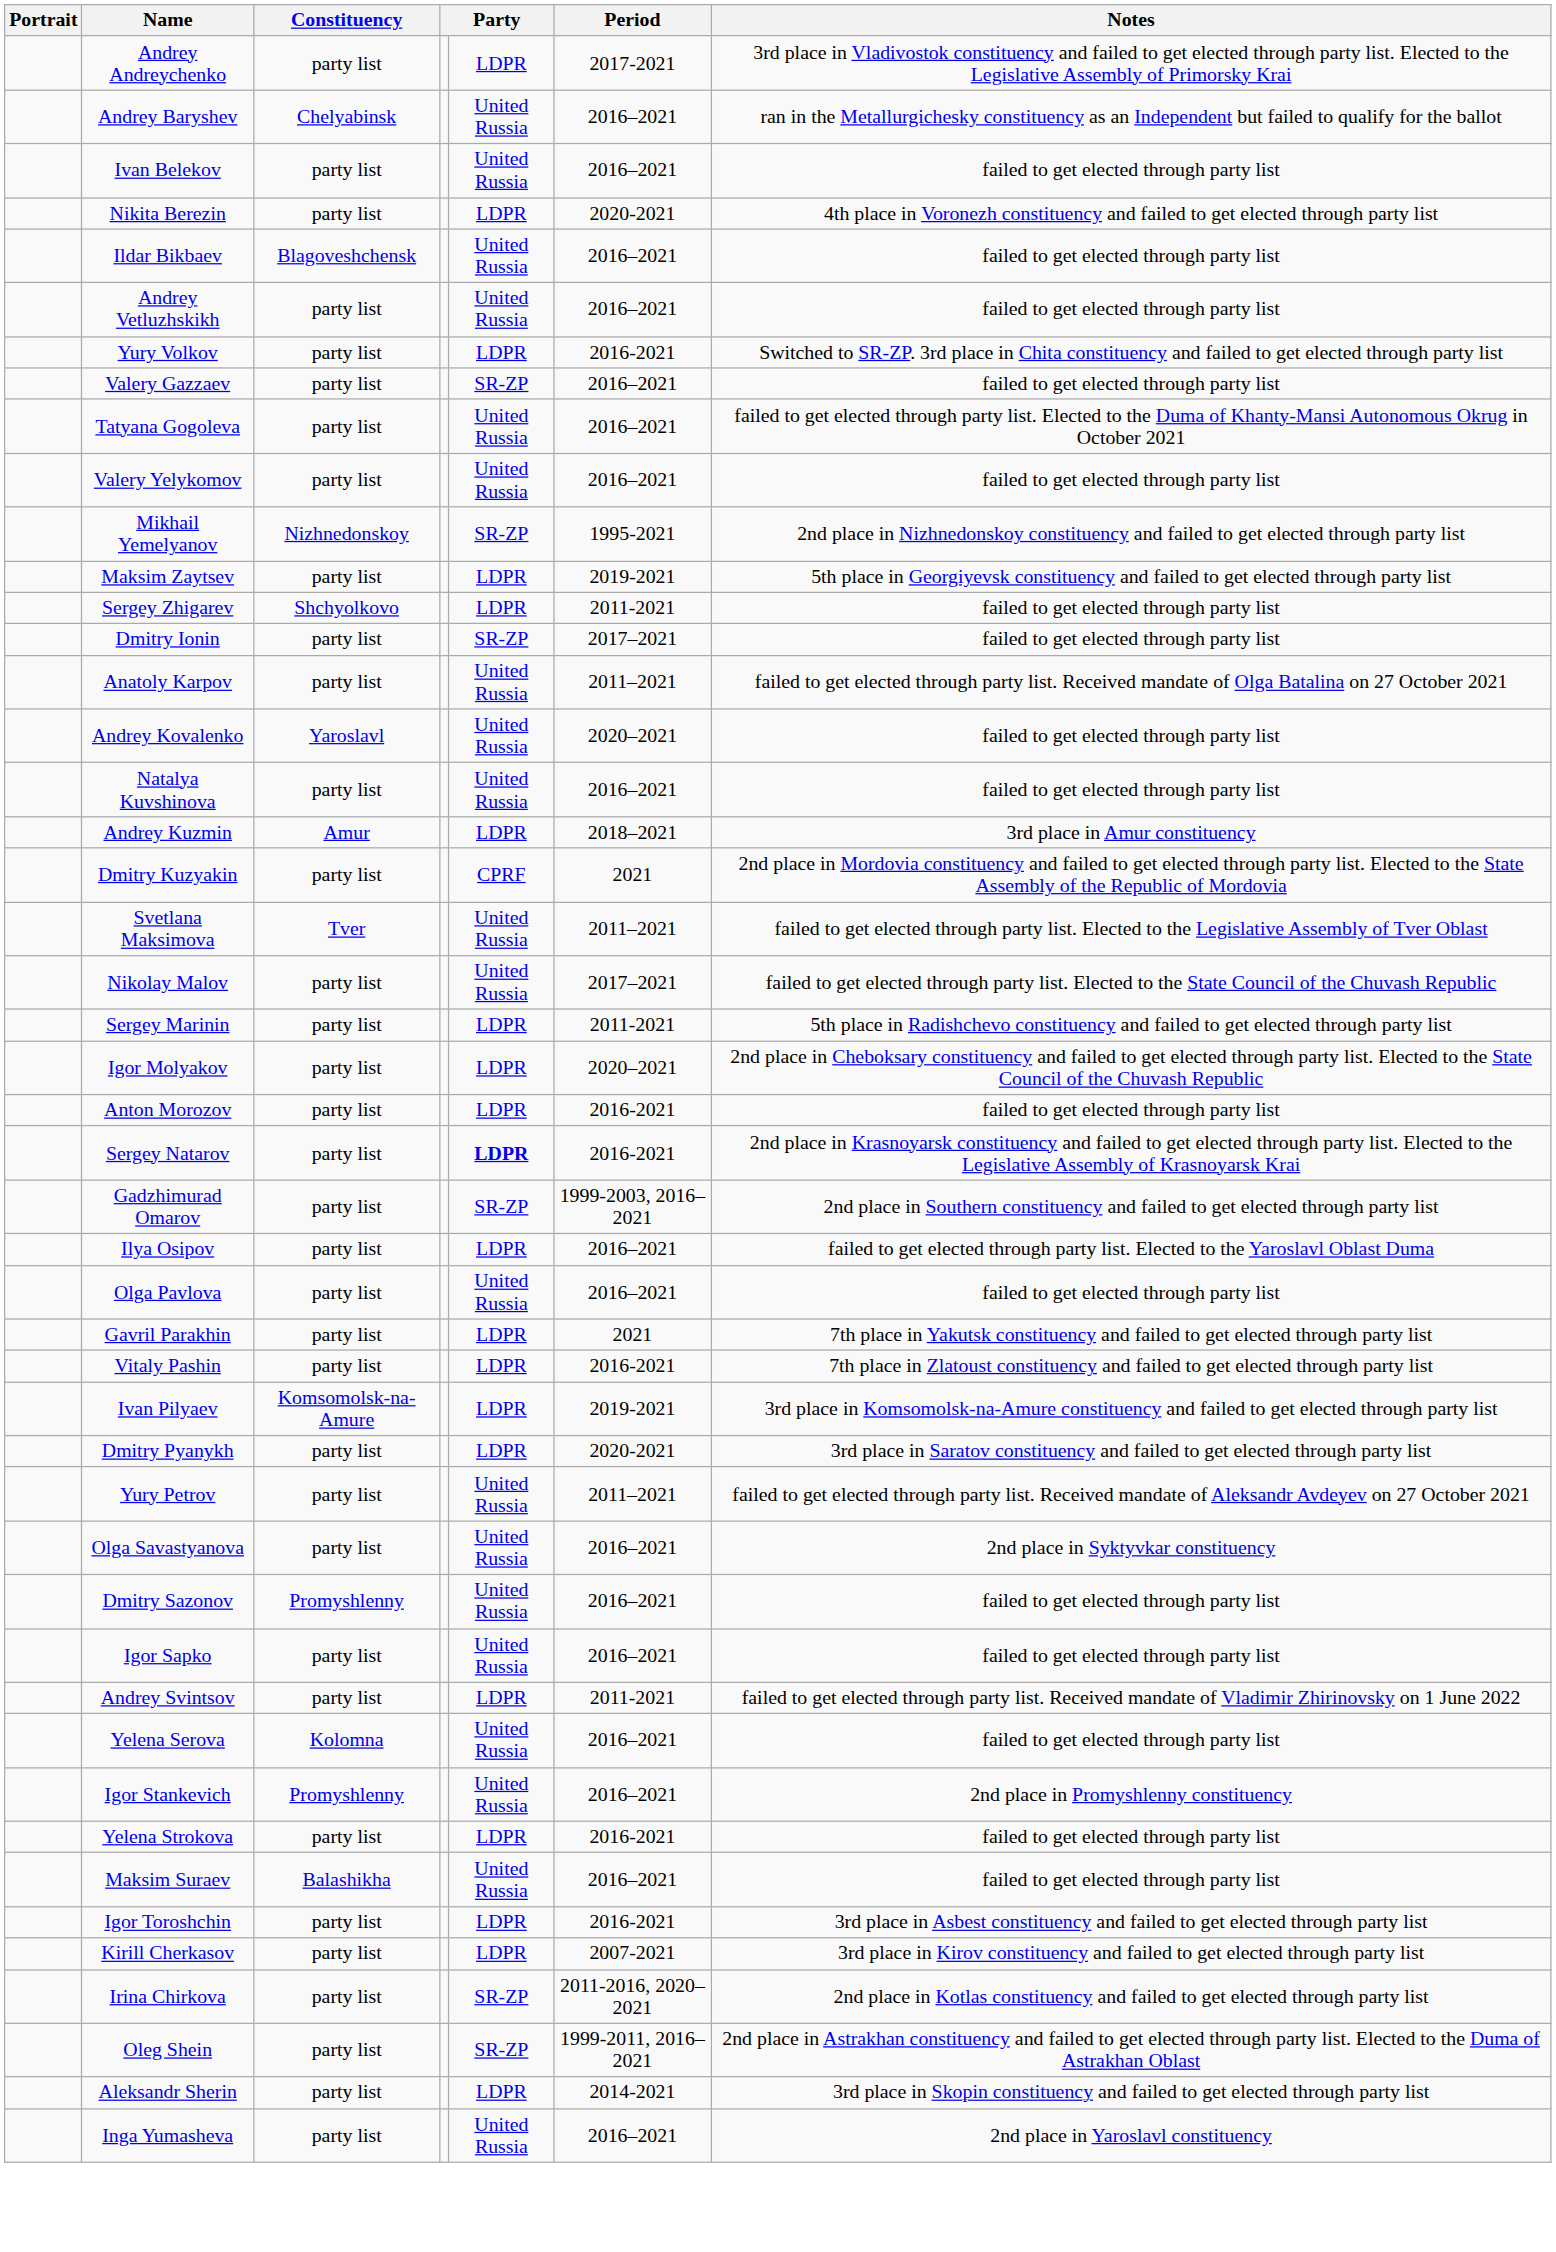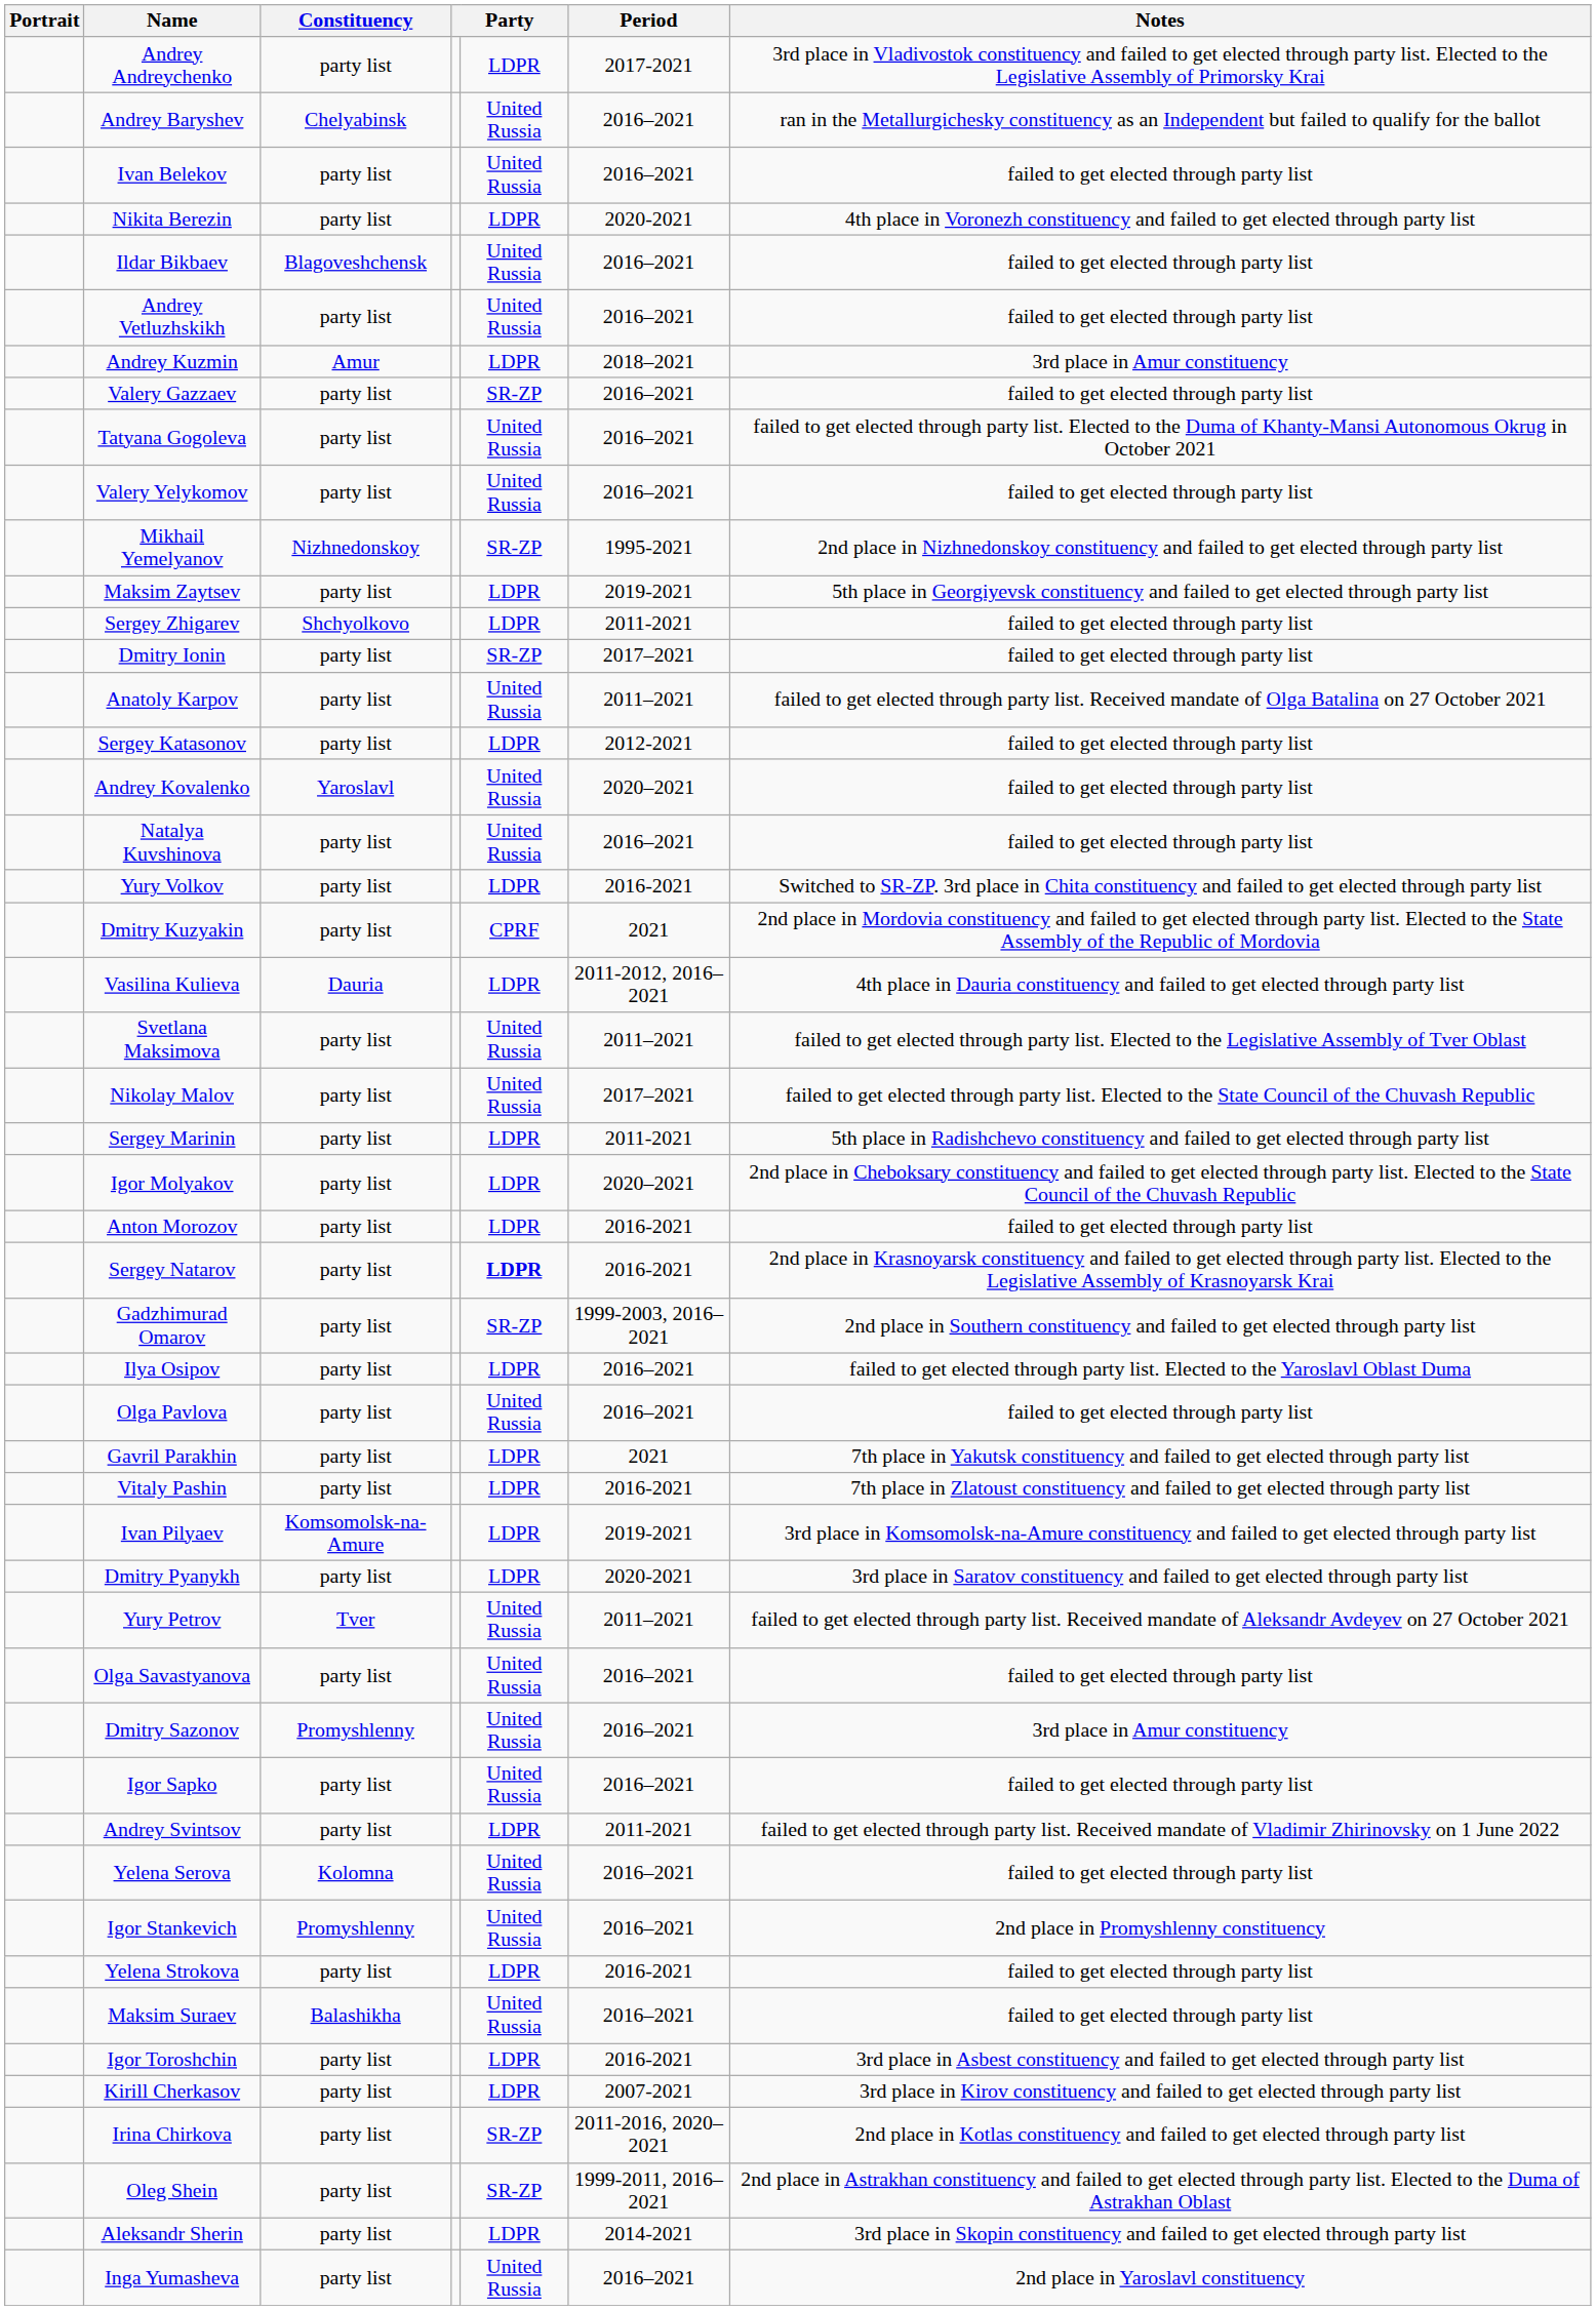rows swapped: Yury Volkov <-> Andrey Kuzmin
+ row: Sergey Katasonov | party list | LDPR | 2012-2021 | failed to get elected through party list
+ row: Vasilina Kulieva | Dauria | LDPR | 2011-2012, 2016–2021 | 4th place in Dauria constituency and failed to get elected through party list
Svetlana Maksimova | Constituency: Tver -> party list
Yury Petrov | Constituency: party list -> Tver
Olga Savastyanova | Notes: 2nd place in Syktyvkar constituency -> failed to get elected through party list
Dmitry Sazonov | Notes: failed to get elected through party list -> 3rd place in Amur constituency
